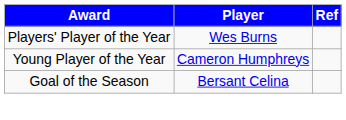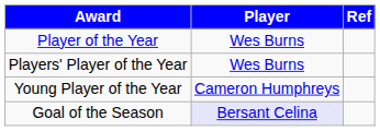+ row: Player of the Year | Wes Burns
Goal of the Season | Player: no background -> lavender background
